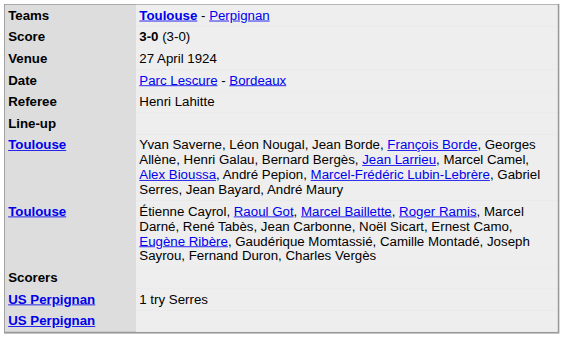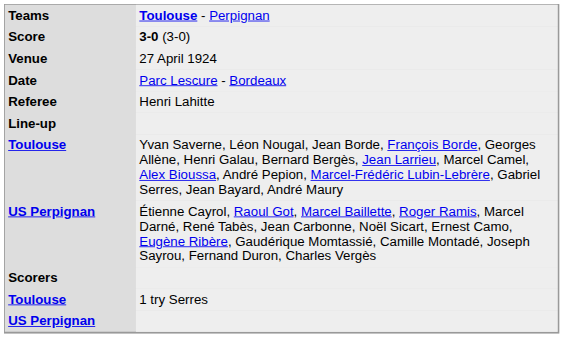row 8 | column 1: Toulouse -> US Perpignan
row 10 | column 1: US Perpignan -> Toulouse
